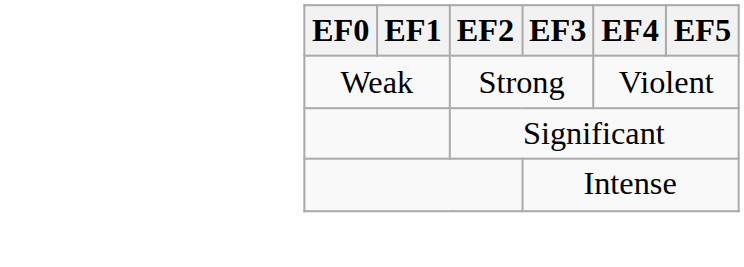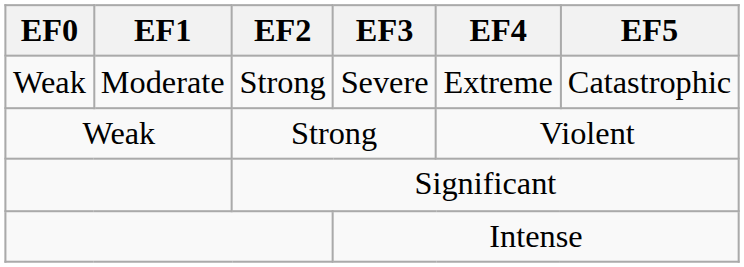+ row: Weak | Moderate | Strong | Severe | Extreme | Catastrophic
